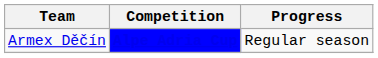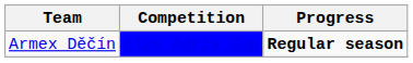Armex Děčín | Progress: normal -> bold
